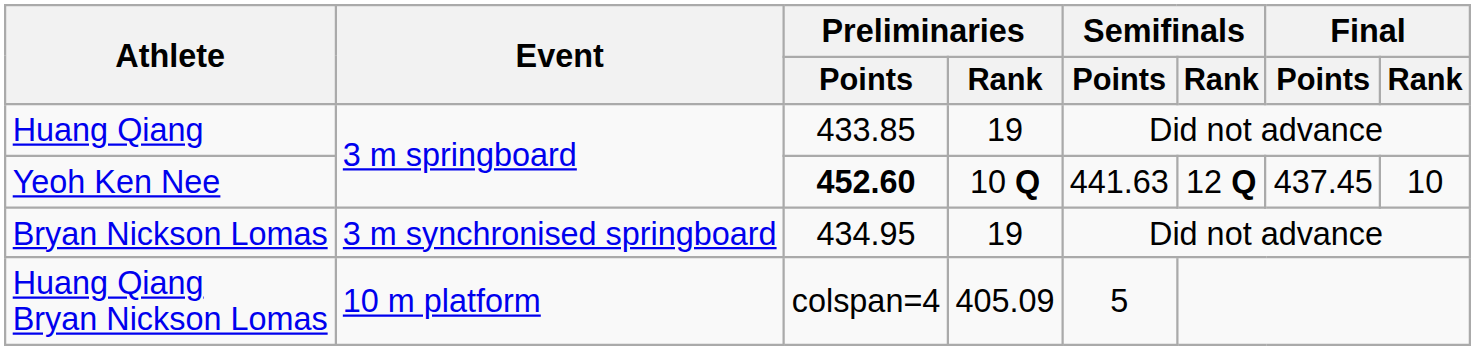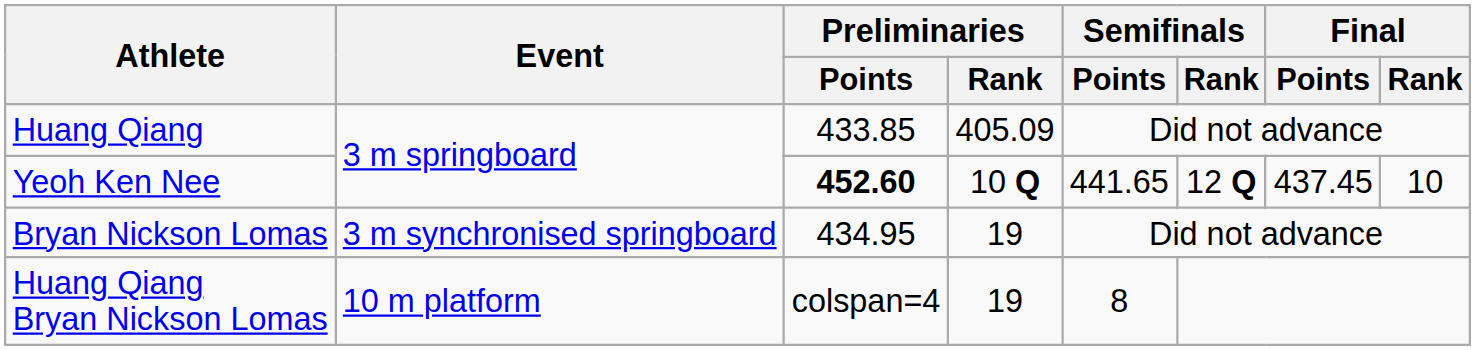Huang Qiang | Preliminaries / Rank: 19 -> 405.09
Yeoh Ken Nee | Semifinals / Points: 441.63 -> 441.65
Huang Qiang Bryan Nickson Lomas | Preliminaries / Rank: 405.09 -> 19
Huang Qiang Bryan Nickson Lomas | Semifinals / Points: 5 -> 8
